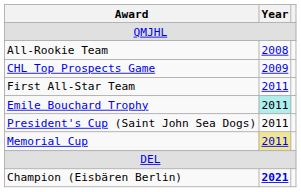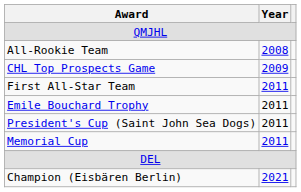Emile Bouchard Trophy | Year: paleturquoise background -> no background
Memorial Cup | Year: khaki background -> no background
Champion (Eisbären Berlin) | Year: bold -> normal
